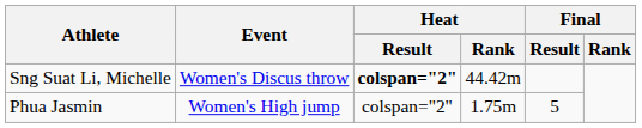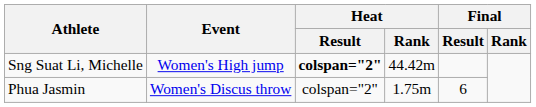Sng Suat Li, Michelle | Event: Women's Discus throw -> Women's High jump
Phua Jasmin | Event: Women's High jump -> Women's Discus throw
Phua Jasmin | Final / Result: 5 -> 6
